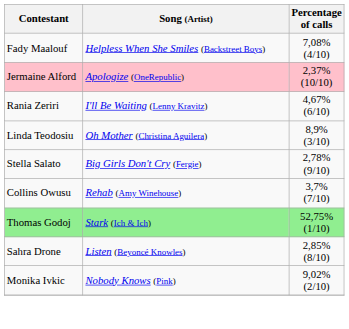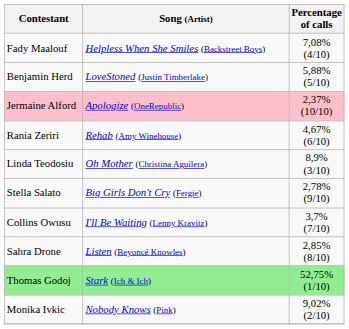+ row: Benjamin Herd | LoveStoned (Justin Timberlake) | 5,88% (5/10)
Rania Zeriri | Song (Artist): I'll Be Waiting (Lenny Kravitz) -> Rehab (Amy Winehouse)
Collins Owusu | Song (Artist): Rehab (Amy Winehouse) -> I'll Be Waiting (Lenny Kravitz)
rows swapped: Sahra Drone <-> Thomas Godoj
